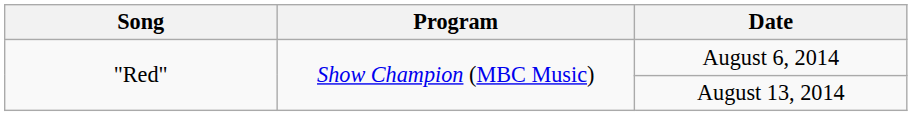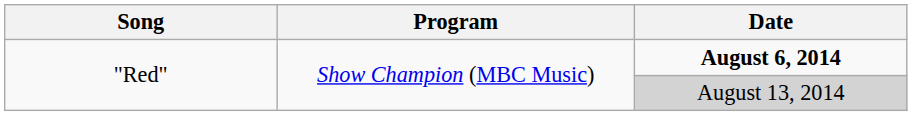August 6, 2014 | Date: normal -> bold
August 13, 2014 | Date: no background -> lightgrey background
